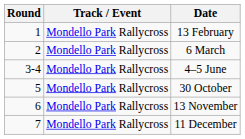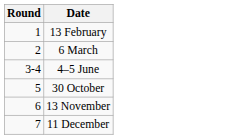- column: Track / Event | Mondello Park Rallycross | Mondello Park Rallycross | Mondello Park Rallycross | Mondello Park Rallycross | Mondello Park Rallycross | Mondello Park Rallycross
